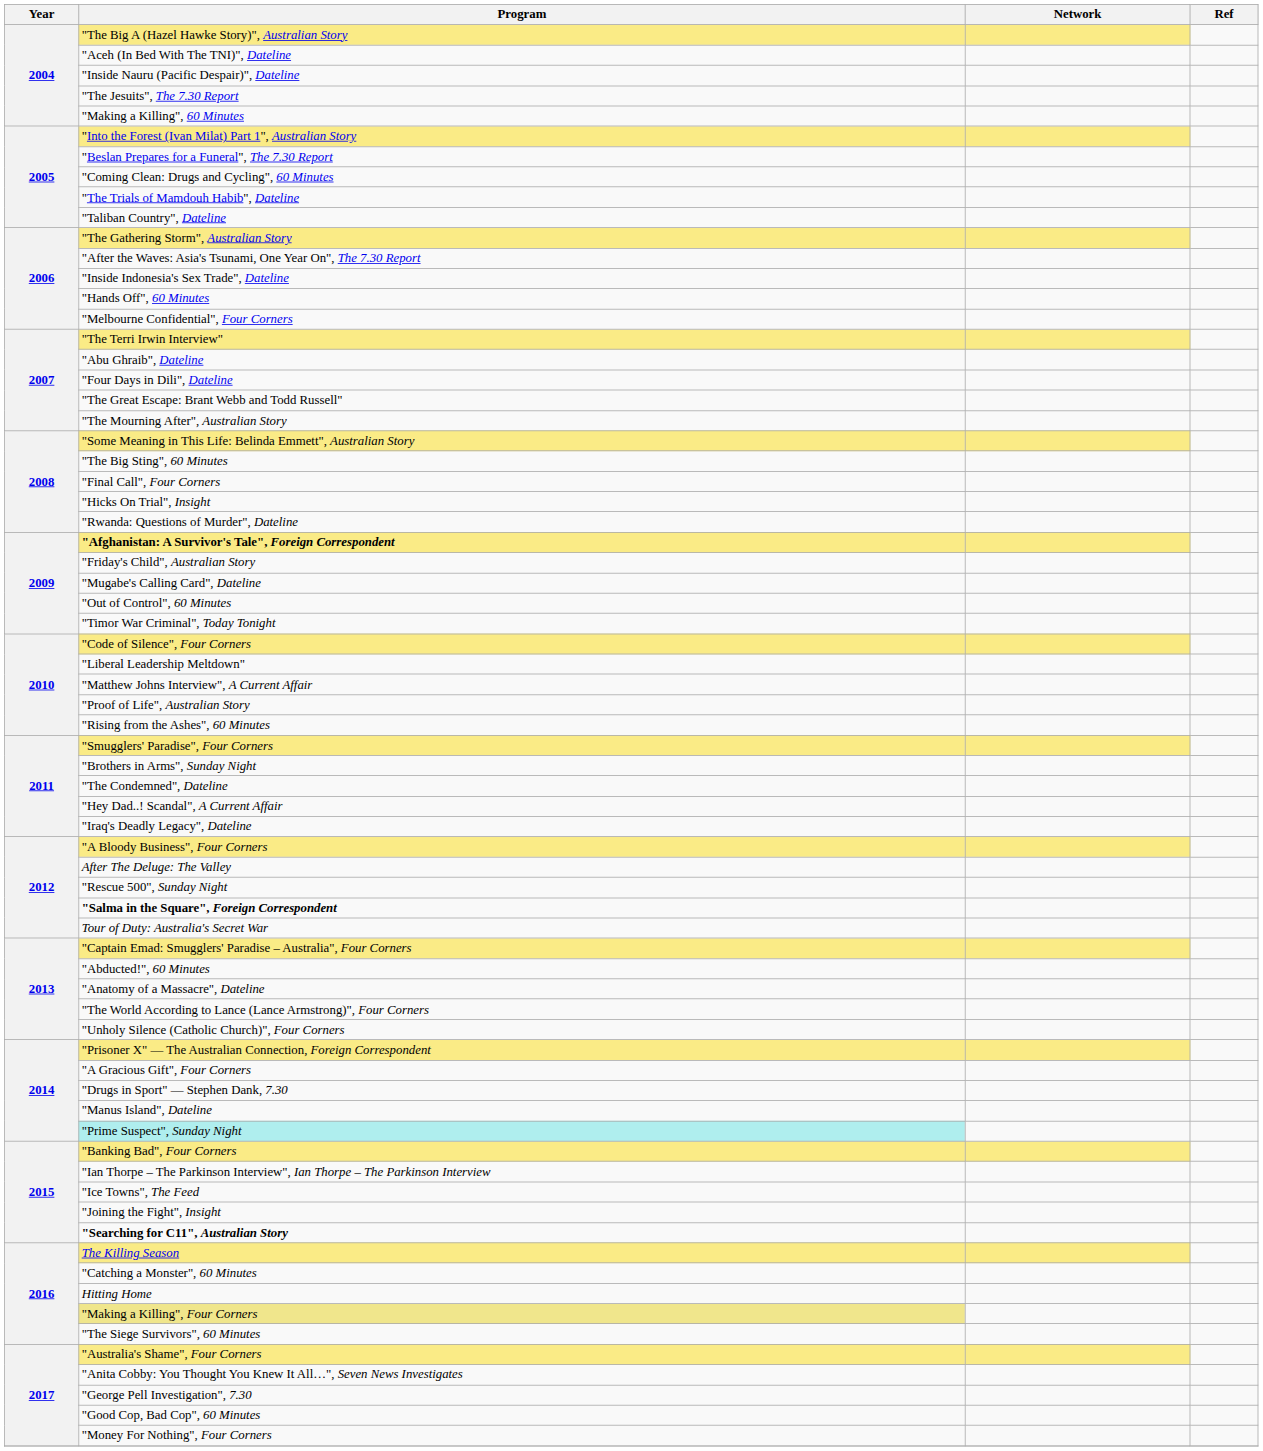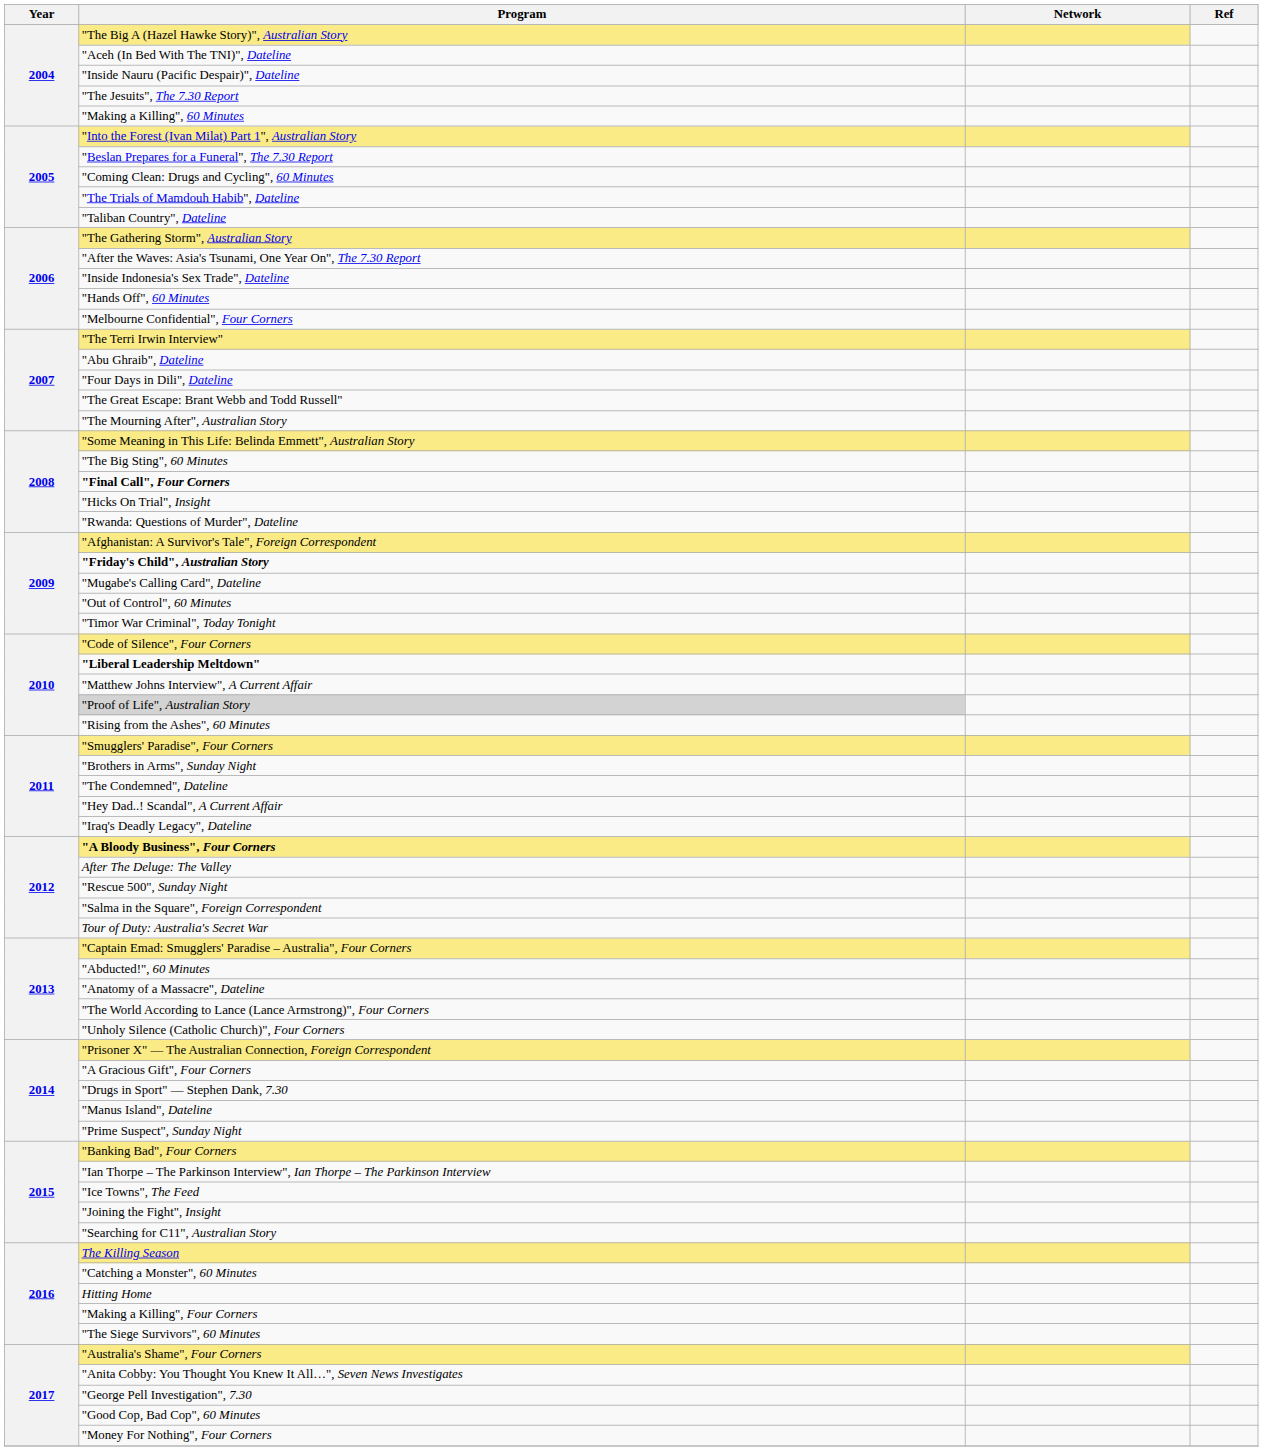"Final Call", Four Corners | Program: normal -> bold
"Afghanistan: A Survivor's Tale", Foreign Correspondent | Program: bold -> normal
"Friday's Child", Australian Story | Program: normal -> bold
"Liberal Leadership Meltdown" | Program: normal -> bold
"Proof of Life", Australian Story | Program: no background -> lightgrey background
"A Bloody Business", Four Corners | Program: normal -> bold
"Salma in the Square", Foreign Correspondent | Program: bold -> normal
"Prime Suspect", Sunday Night | Program: paleturquoise background -> no background
"Searching for C11", Australian Story | Program: bold -> normal
"Making a Killing", Four Corners | Program: khaki background -> no background
